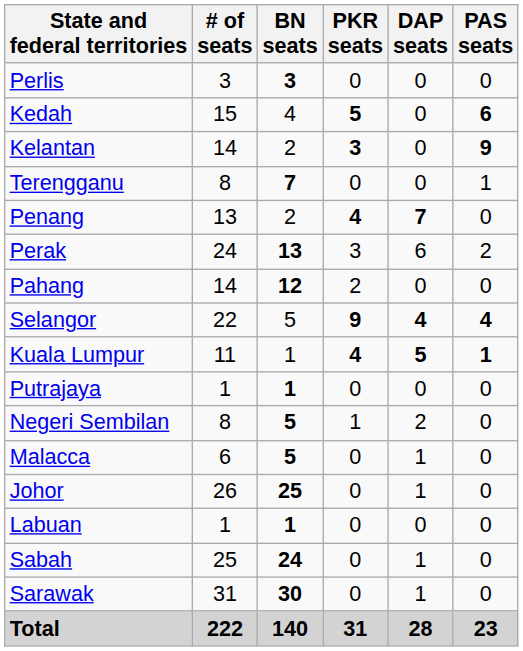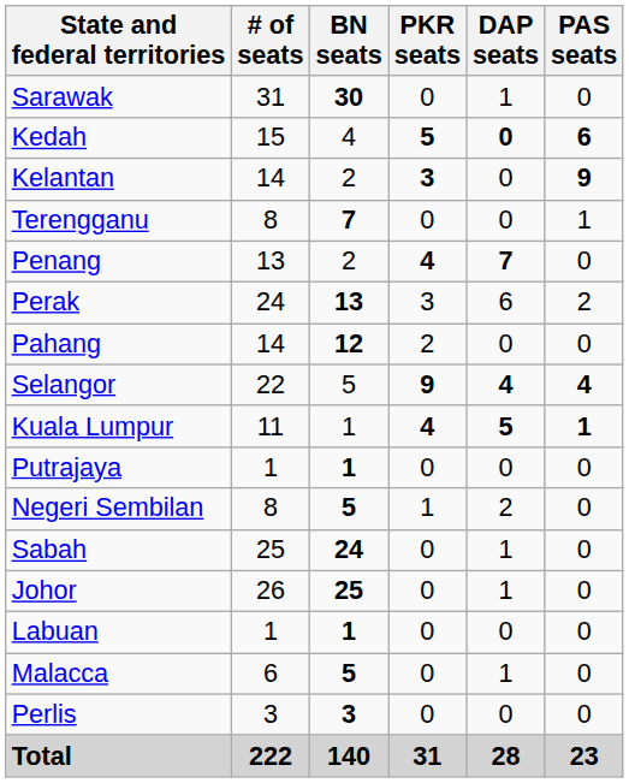rows swapped: Perlis <-> Sarawak
Kedah | DAP seats: normal -> bold
rows swapped: Malacca <-> Sabah
